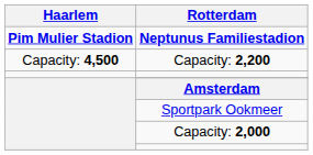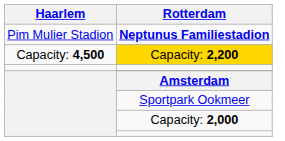row 2 | Haarlem: bold -> normal
row 3 | Rotterdam: no background -> gold background
